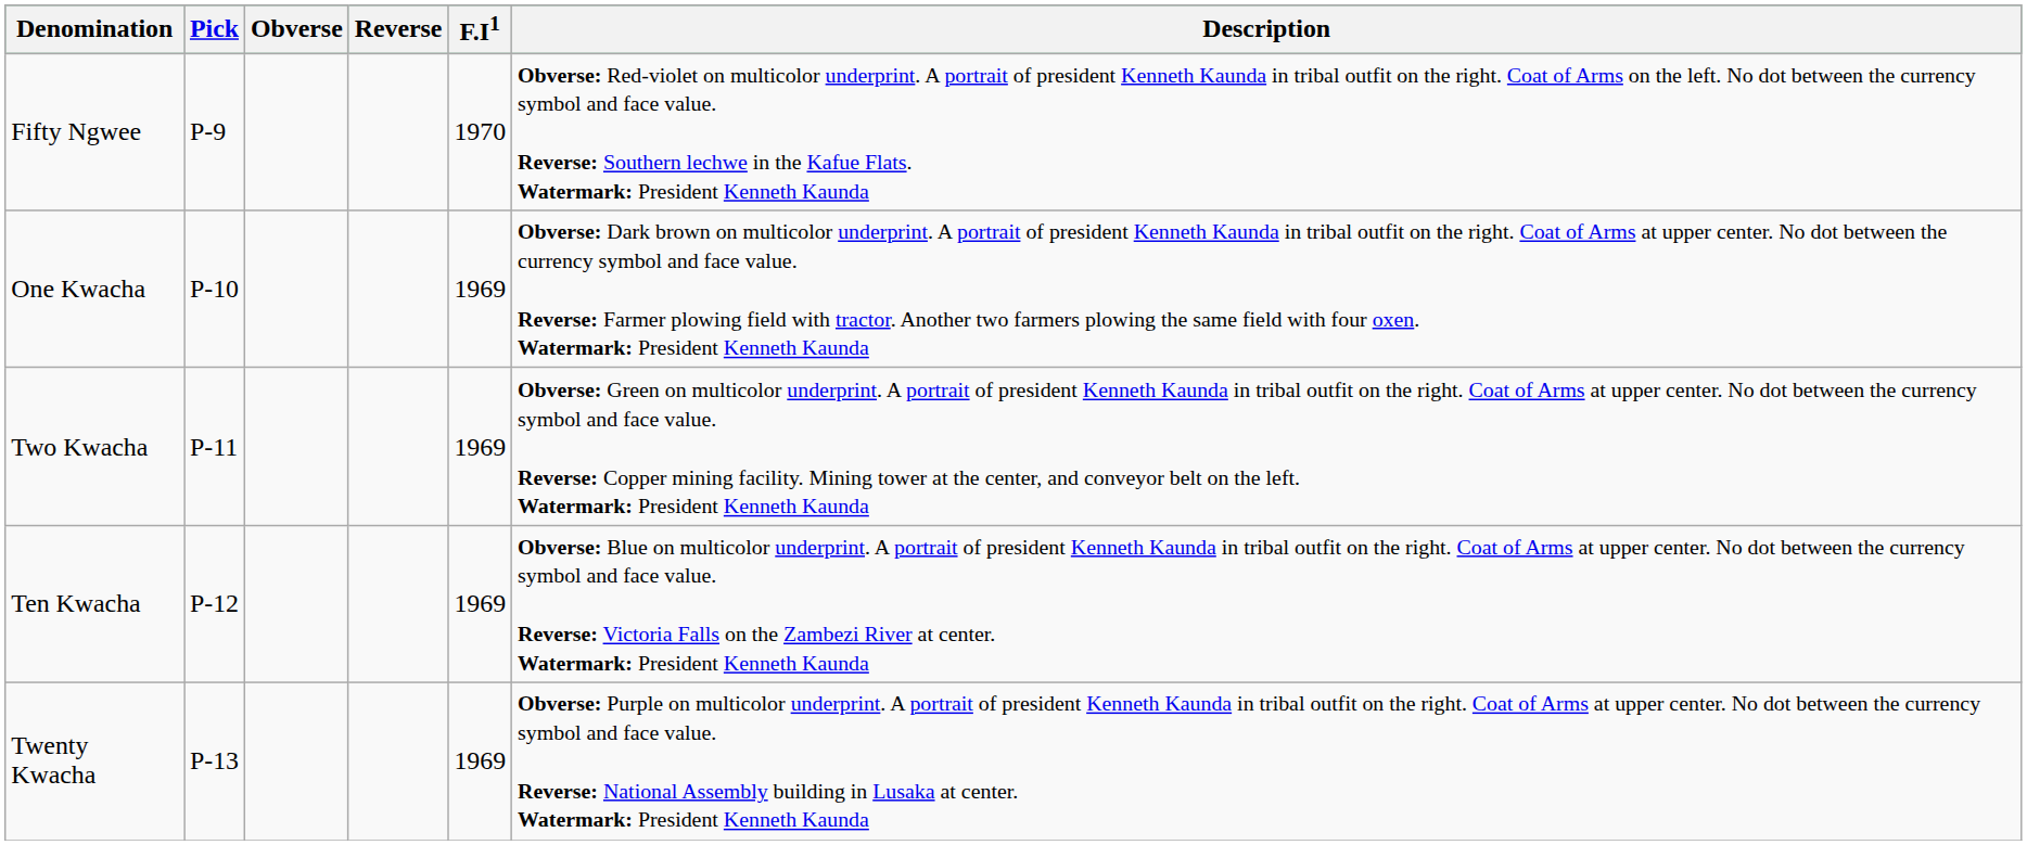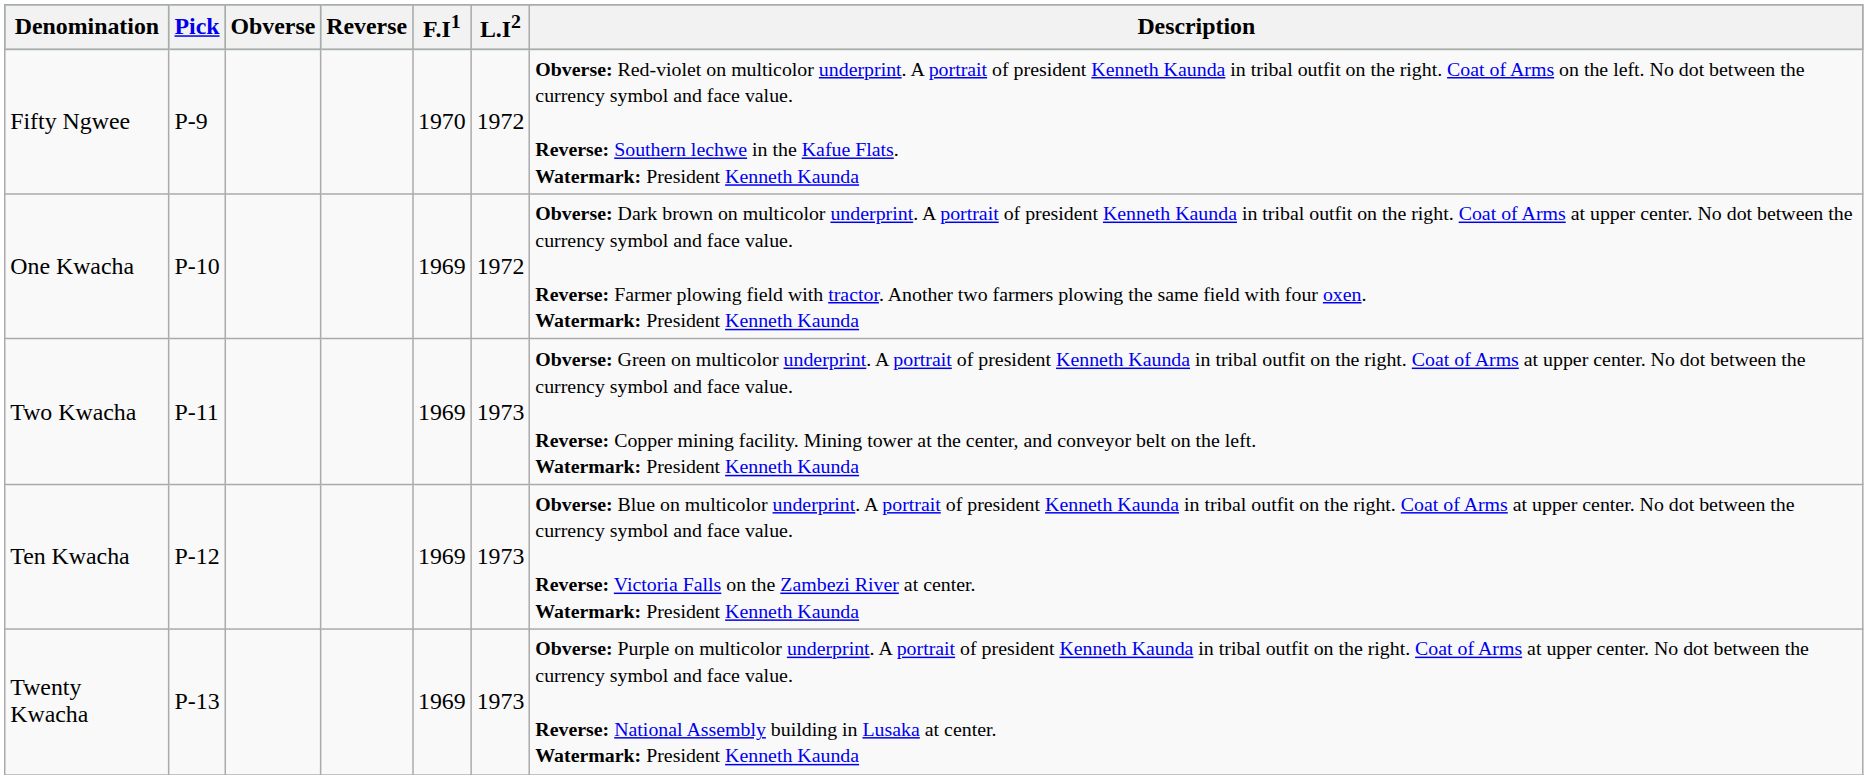+ column: L.I2 | 1972 | 1972 | 1973 | 1973 | 1973
